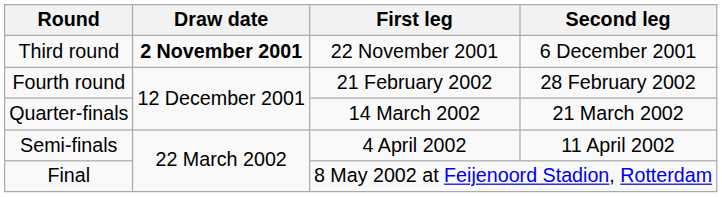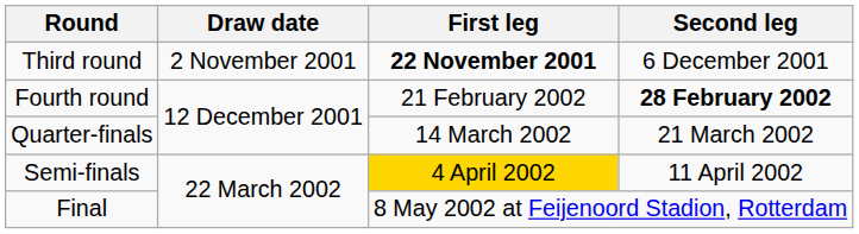Third round | Draw date: bold -> normal
Third round | First leg: normal -> bold
Fourth round | Second leg: normal -> bold
Semi-finals | First leg: no background -> gold background
